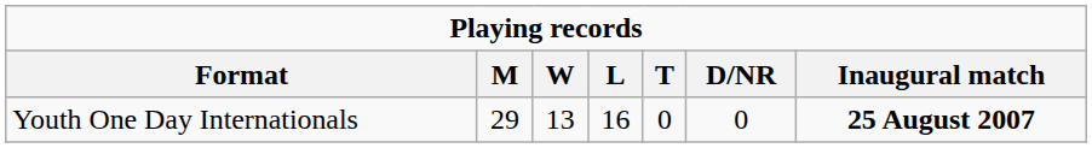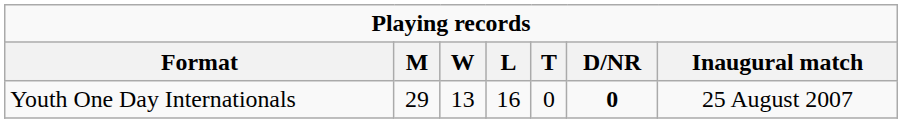Youth One Day Internationals | D/NR: normal -> bold
Youth One Day Internationals | Inaugural match: bold -> normal
